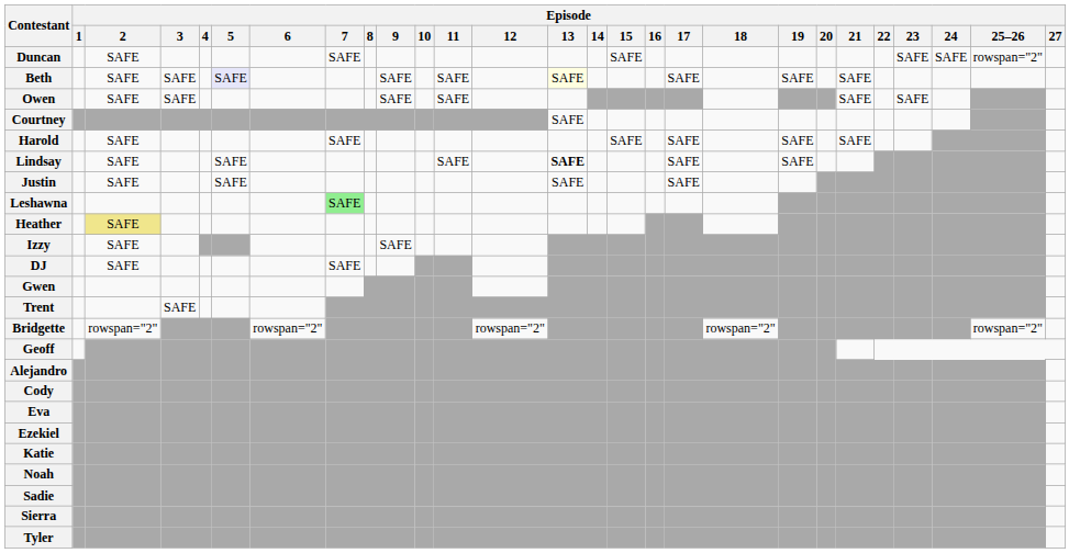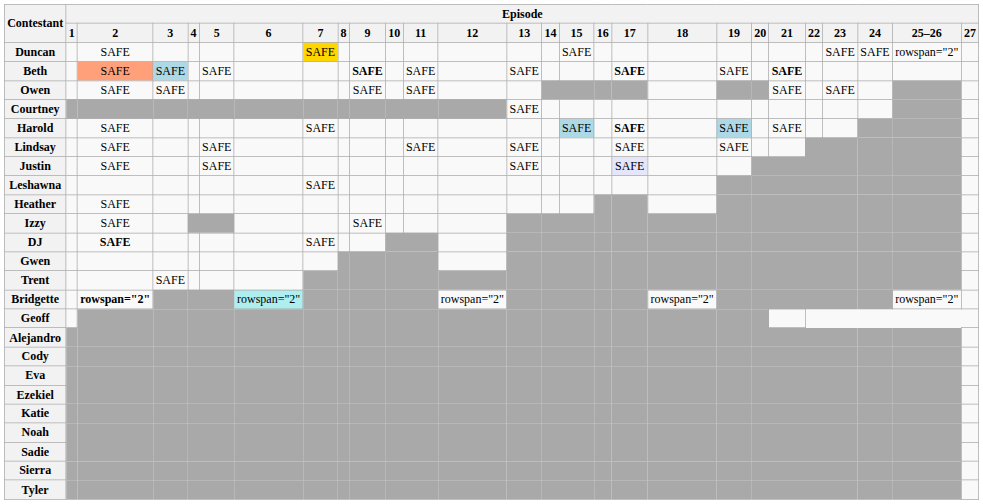Duncan | Episode / 7: no background -> gold background
Beth | Episode / 2: no background -> lightsalmon background
Beth | Episode / 3: no background -> lightblue background
Beth | Episode / 5: lavender background -> no background
Beth | Episode / 9: normal -> bold
Beth | Episode / 13: lightyellow background -> no background
Beth | Episode / 17: normal -> bold
Beth | Episode / 21: normal -> bold
Harold | Episode / 15: no background -> lightblue background
Harold | Episode / 17: normal -> bold
Harold | Episode / 19: no background -> lightblue background
Lindsay | Episode / 13: bold -> normal
Justin | Episode / 17: no background -> lavender background
Leshawna | Episode / 7: lightgreen background -> no background
Heather | Episode / 2: khaki background -> no background
DJ | Episode / 2: normal -> bold
Bridgette | Episode / 2: normal -> bold
Bridgette | Episode / 6: no background -> paleturquoise background
